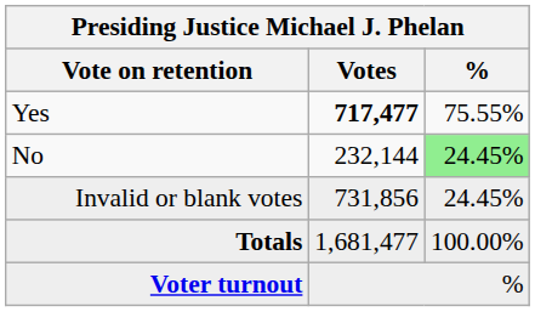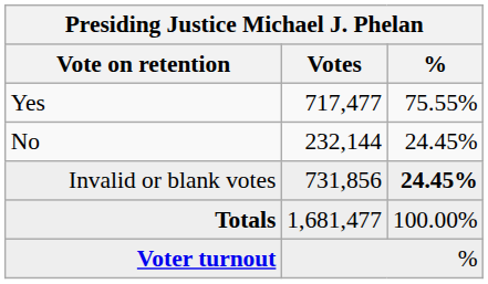Yes | Votes: bold -> normal
No | %: lightgreen background -> no background
Invalid or blank votes | %: normal -> bold
